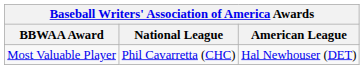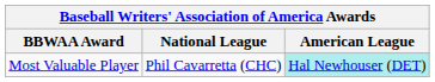Most Valuable Player | American League: no background -> paleturquoise background
